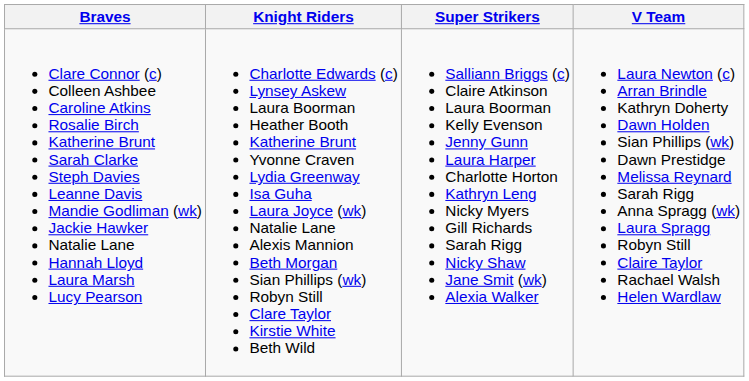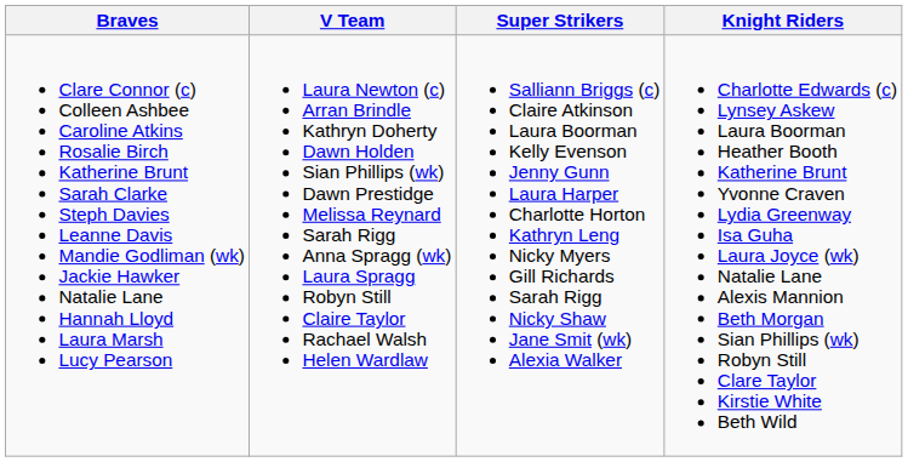columns swapped: Knight Riders <-> V Team
